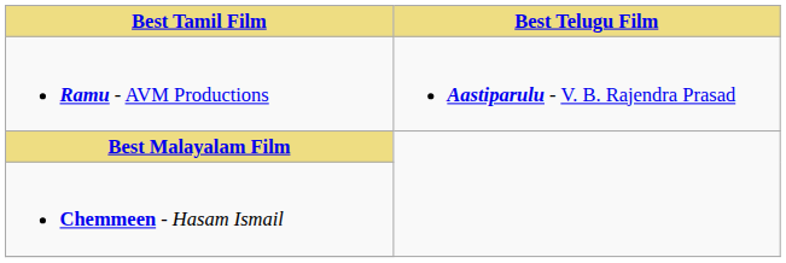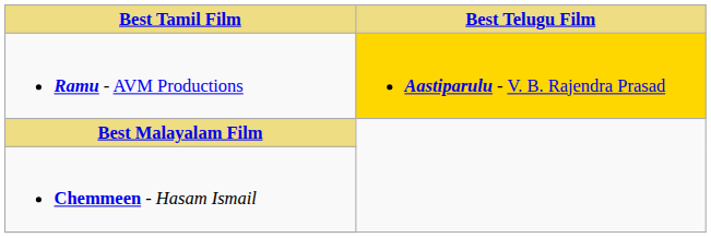Ramu - AVM Productions | Best Telugu Film: no background -> gold background
